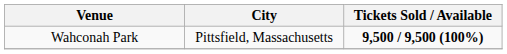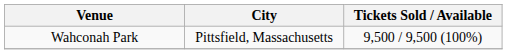Wahconah Park | Tickets Sold / Available: bold -> normal
